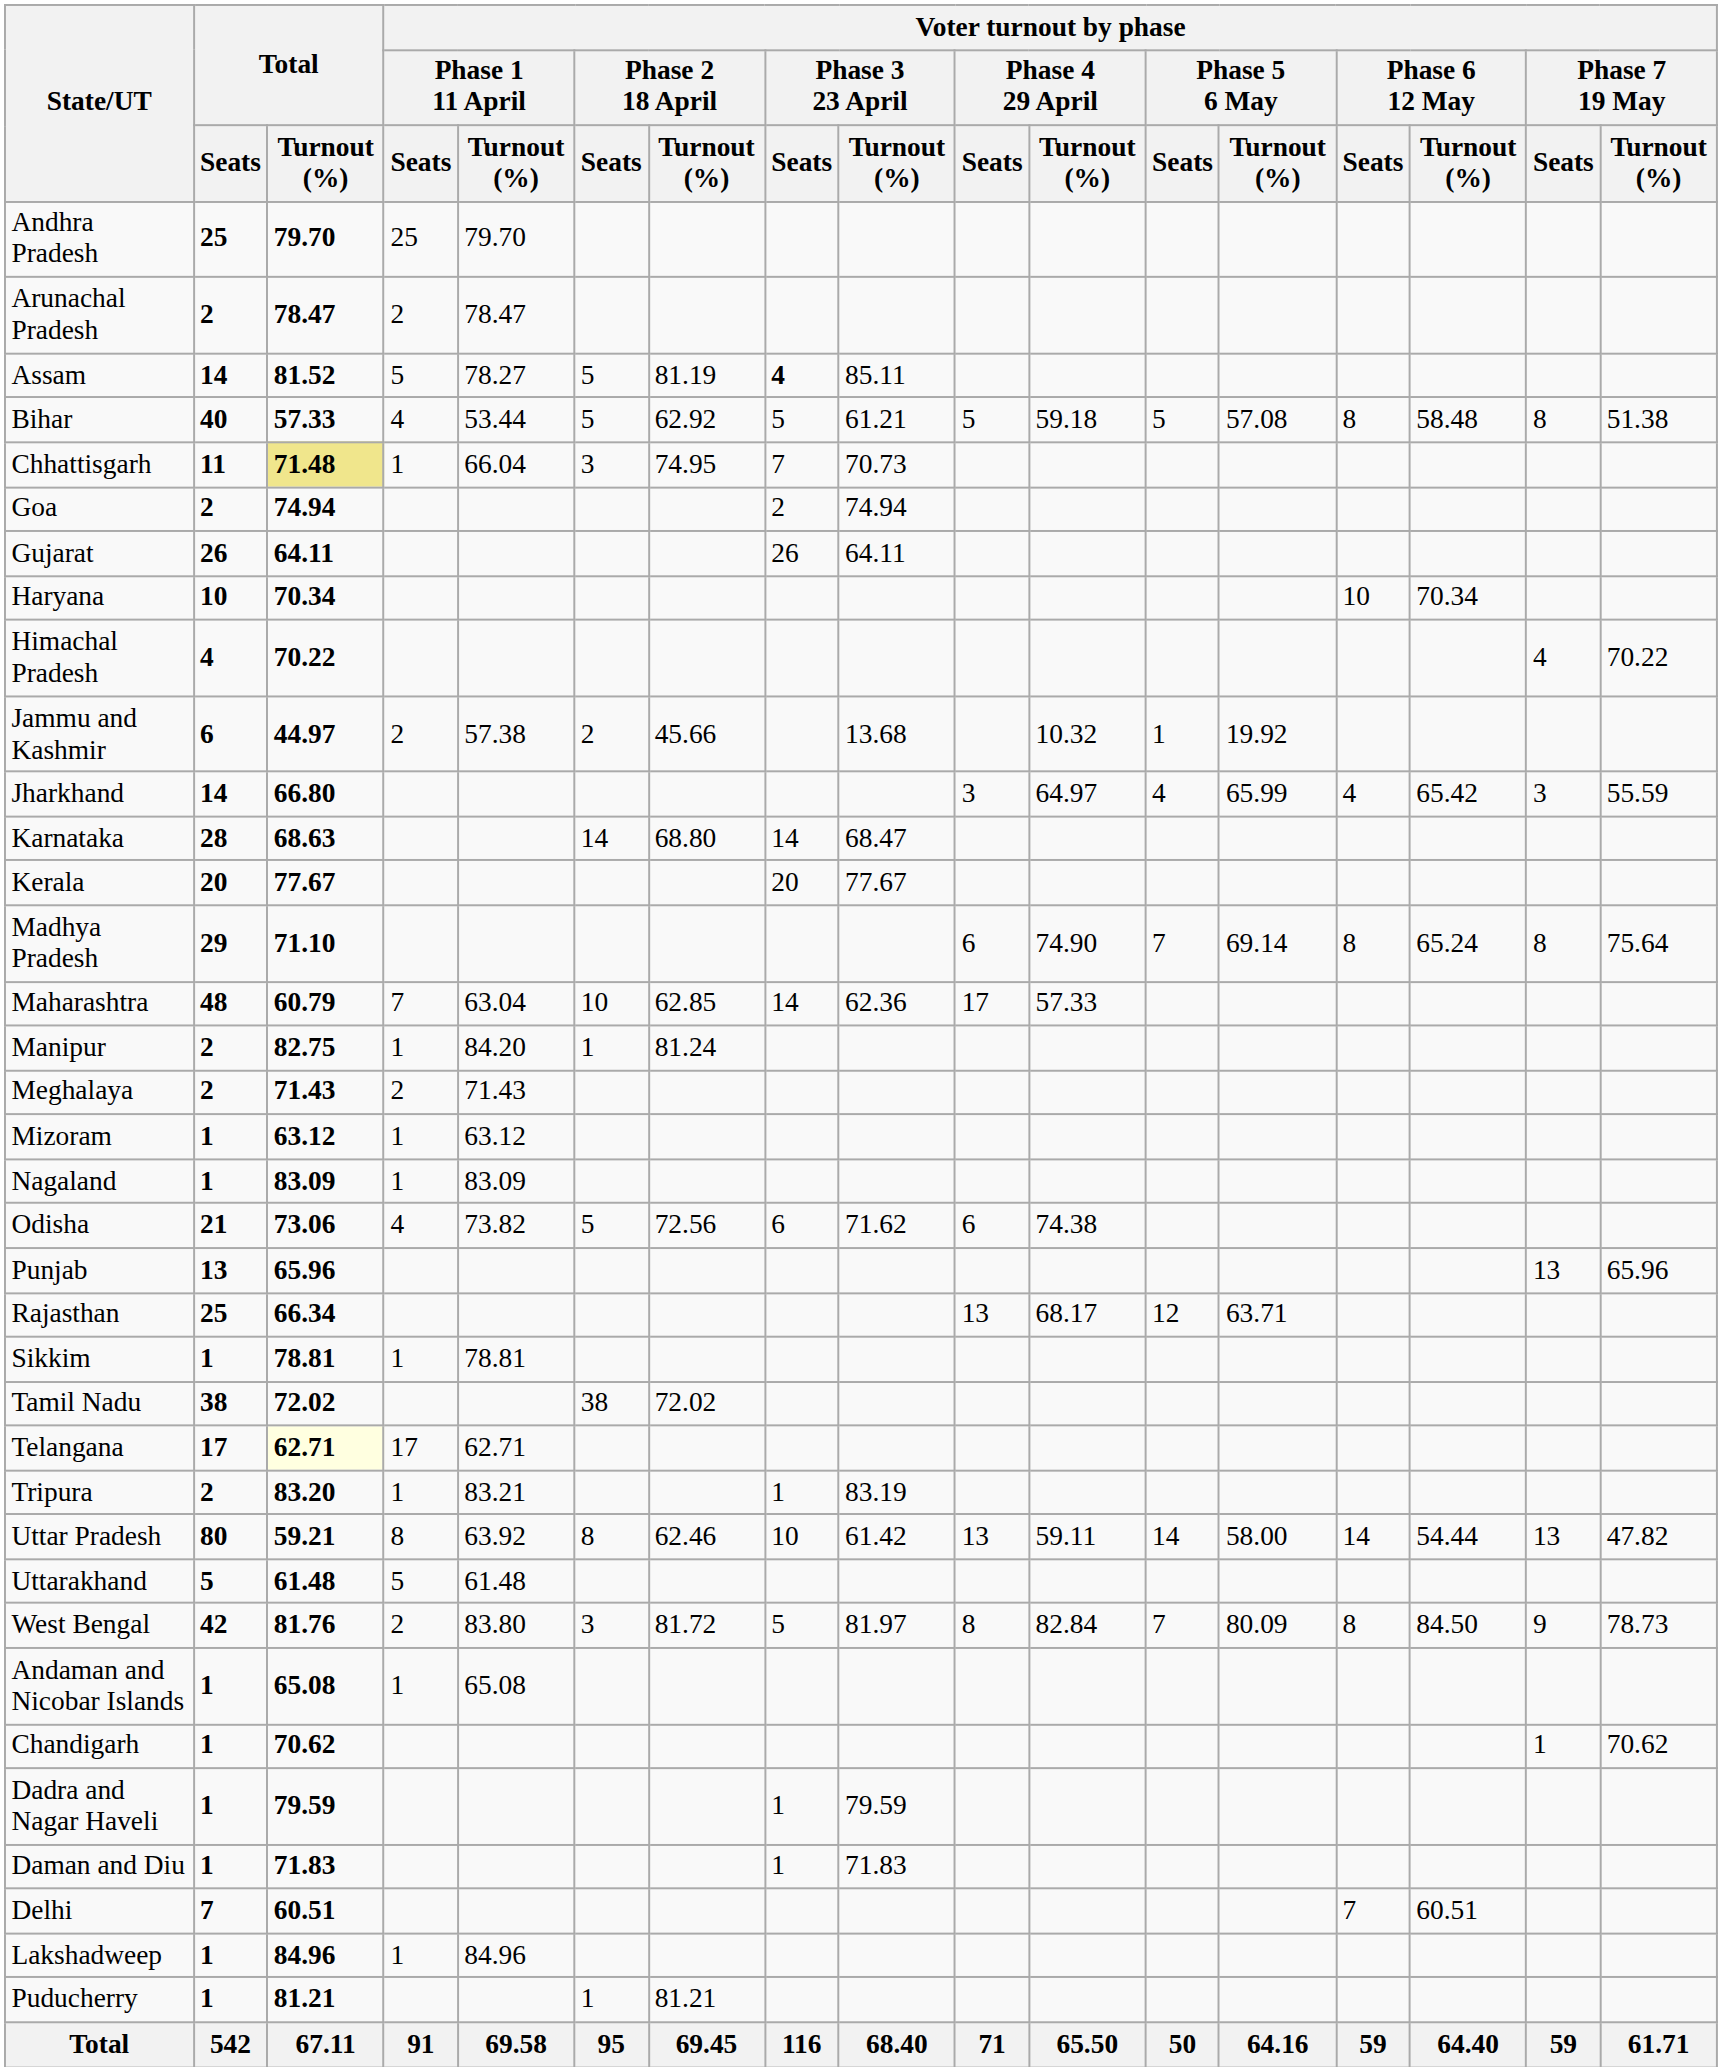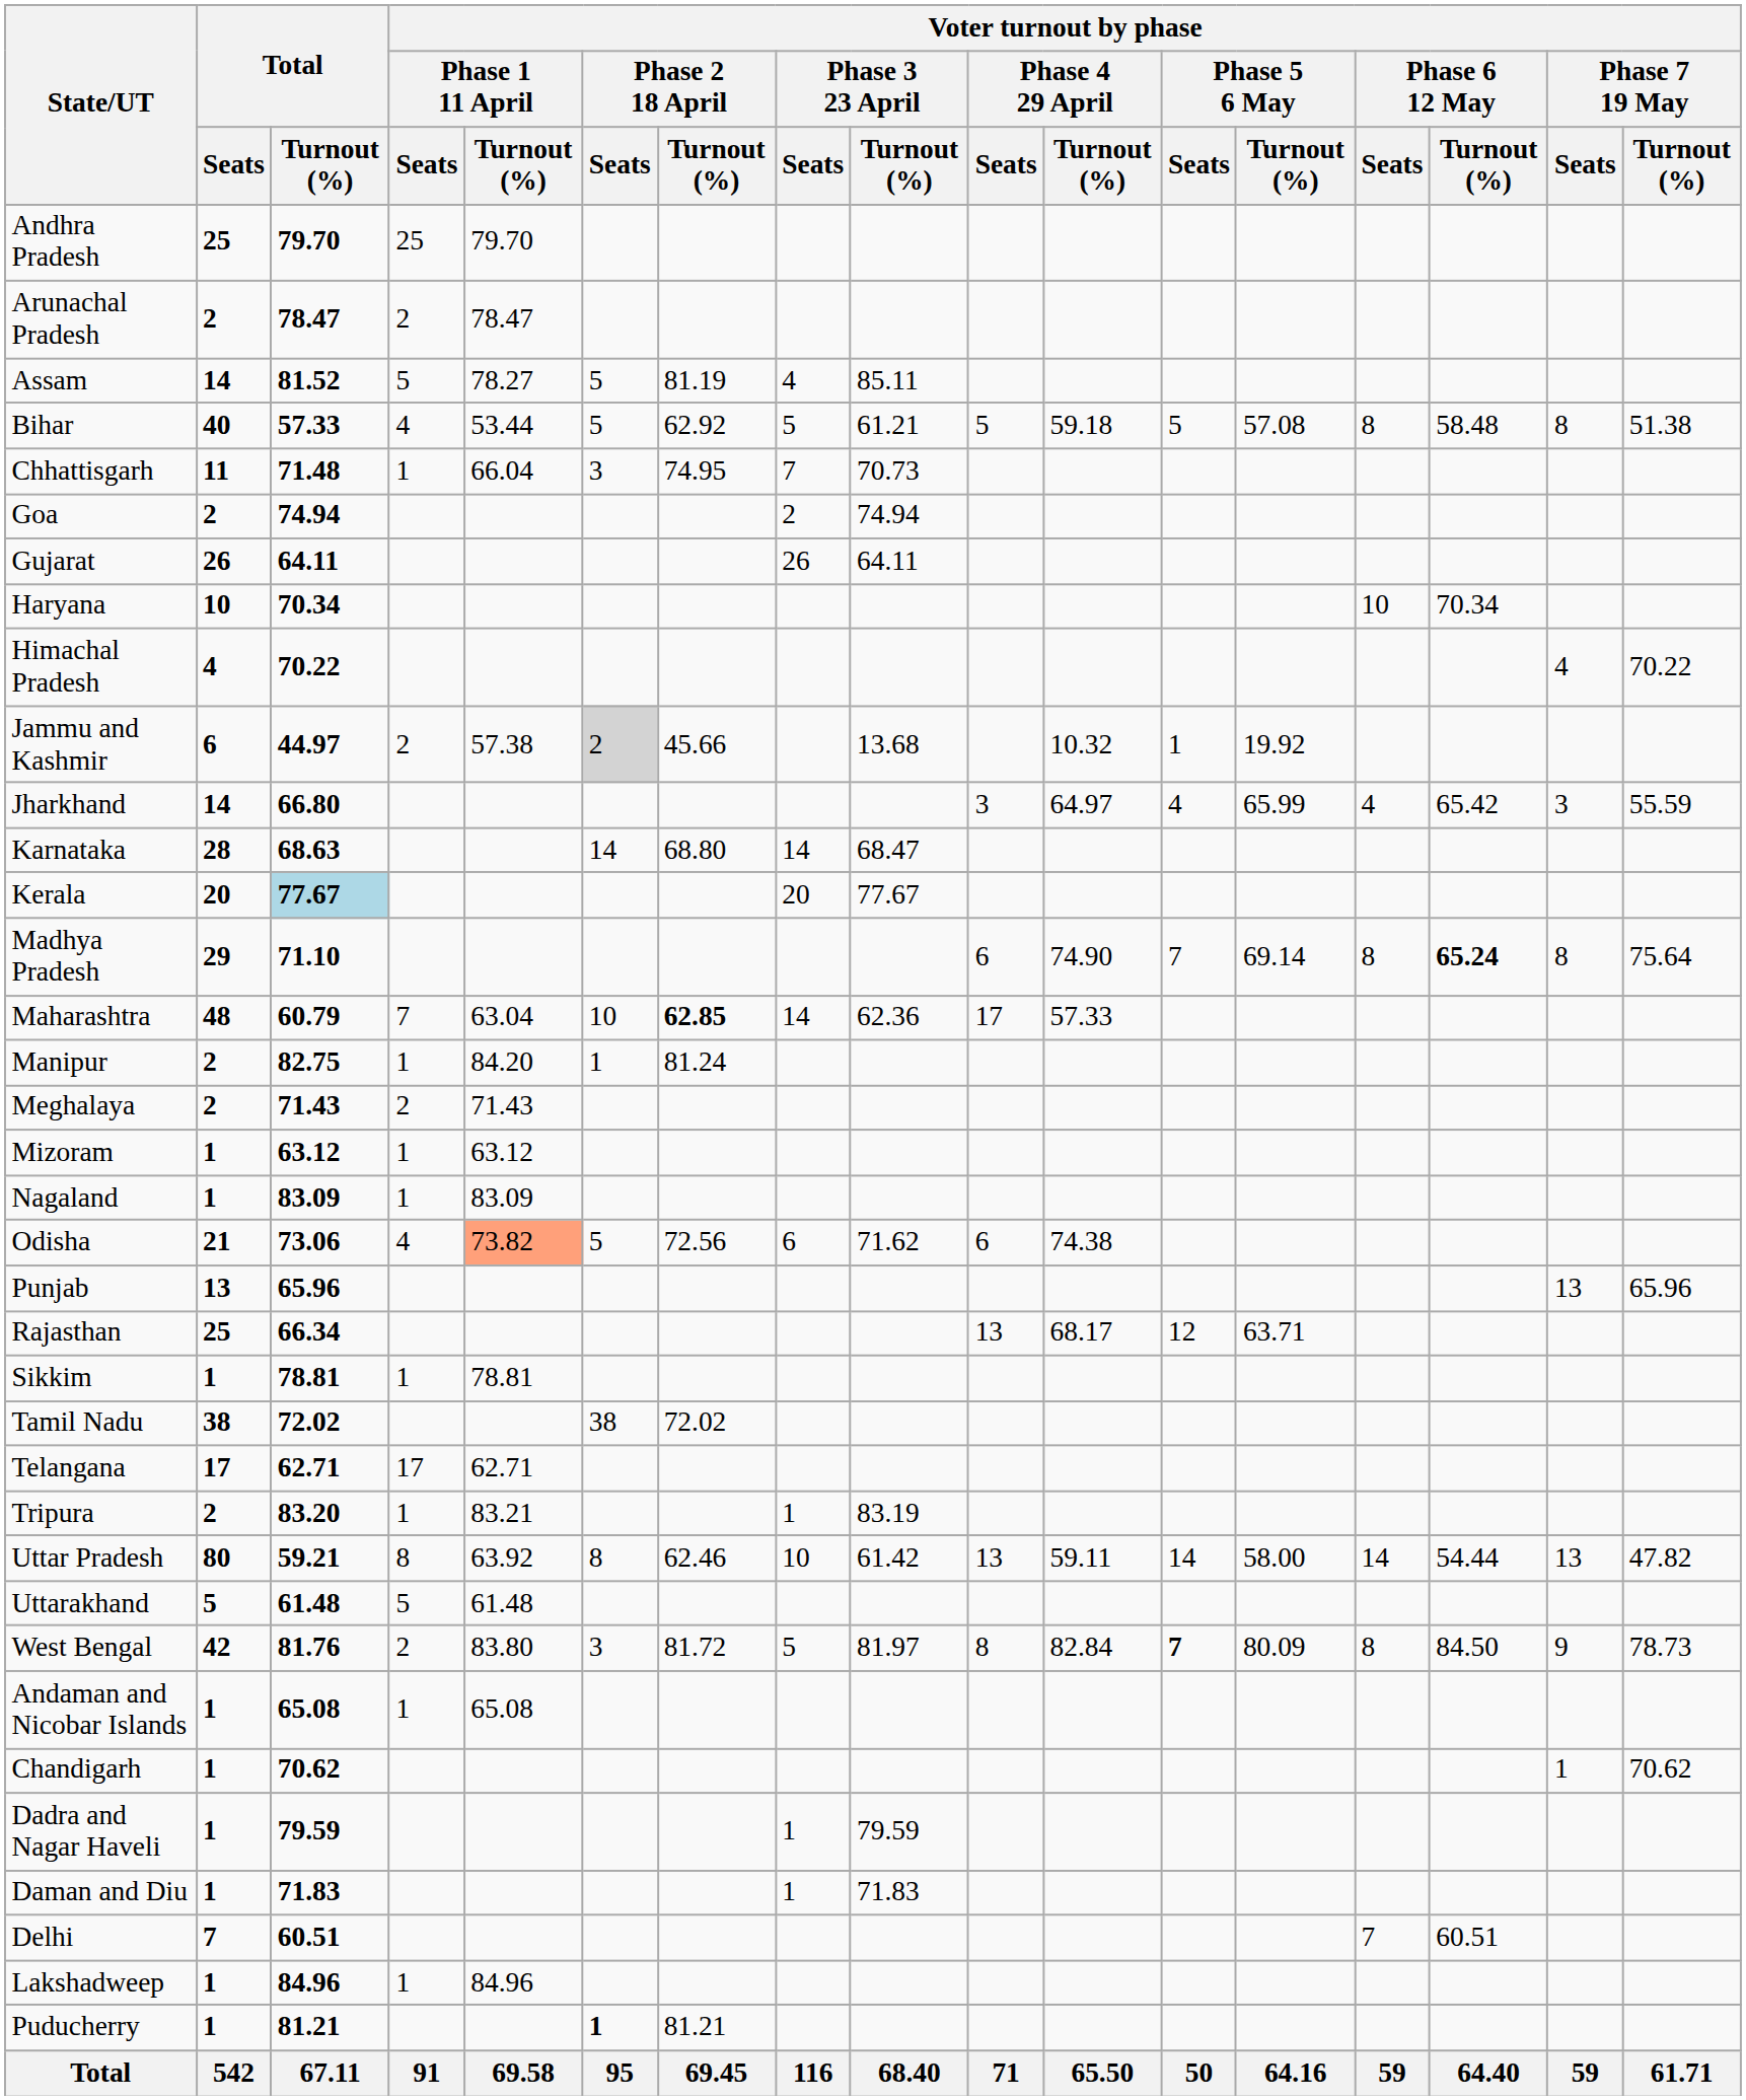Assam | Voter turnout by phase / Phase 3 23 April / Seats: bold -> normal
Chhattisgarh | Total / Turnout (%): khaki background -> no background
Jammu and Kashmir | Voter turnout by phase / Phase 2 18 April / Seats: no background -> lightgrey background
Kerala | Total / Turnout (%): no background -> lightblue background
Madhya Pradesh | Voter turnout by phase / Phase 6 12 May / Turnout (%): normal -> bold
Maharashtra | Voter turnout by phase / Phase 2 18 April / Turnout (%): normal -> bold
Odisha | Voter turnout by phase / Phase 1 11 April / Turnout (%): no background -> lightsalmon background
Telangana | Total / Turnout (%): lightyellow background -> no background
West Bengal | Voter turnout by phase / Phase 5 6 May / Seats: normal -> bold
Puducherry | Voter turnout by phase / Phase 2 18 April / Seats: normal -> bold
